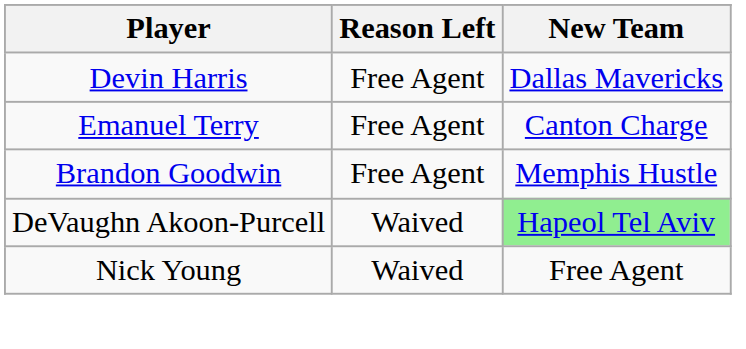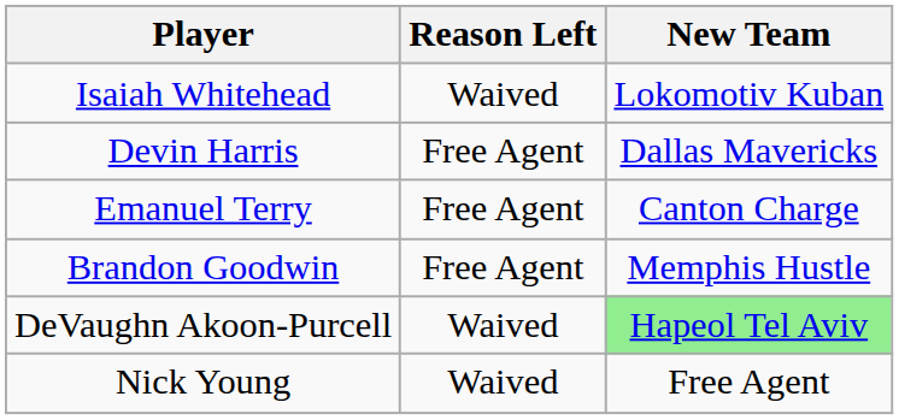+ row: Isaiah Whitehead | Waived | Lokomotiv Kuban
